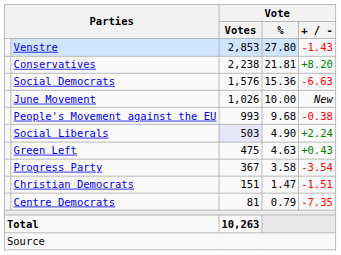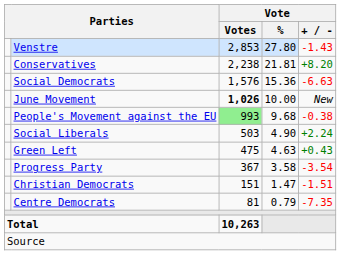June Movement | Vote / Votes: normal -> bold
People's Movement against the EU | Vote / Votes: no background -> lightgreen background
Social Liberals | Vote / Votes: lavender background -> no background
